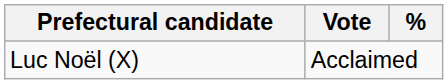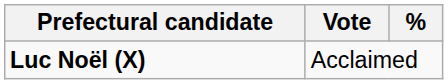Luc Noël (X) | Prefectural candidate: normal -> bold
